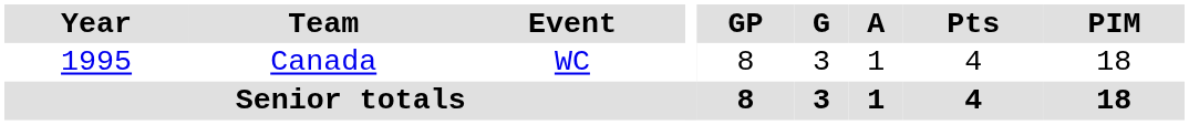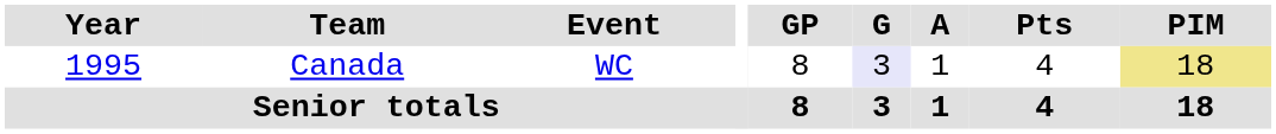Canada | G: no background -> lavender background
Canada | PIM: no background -> khaki background
